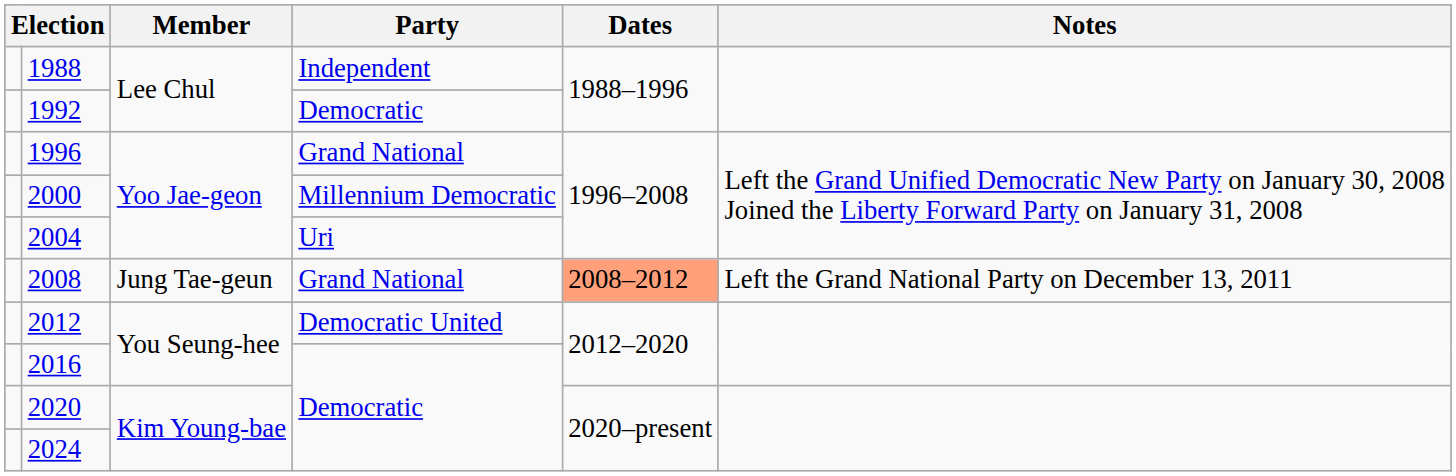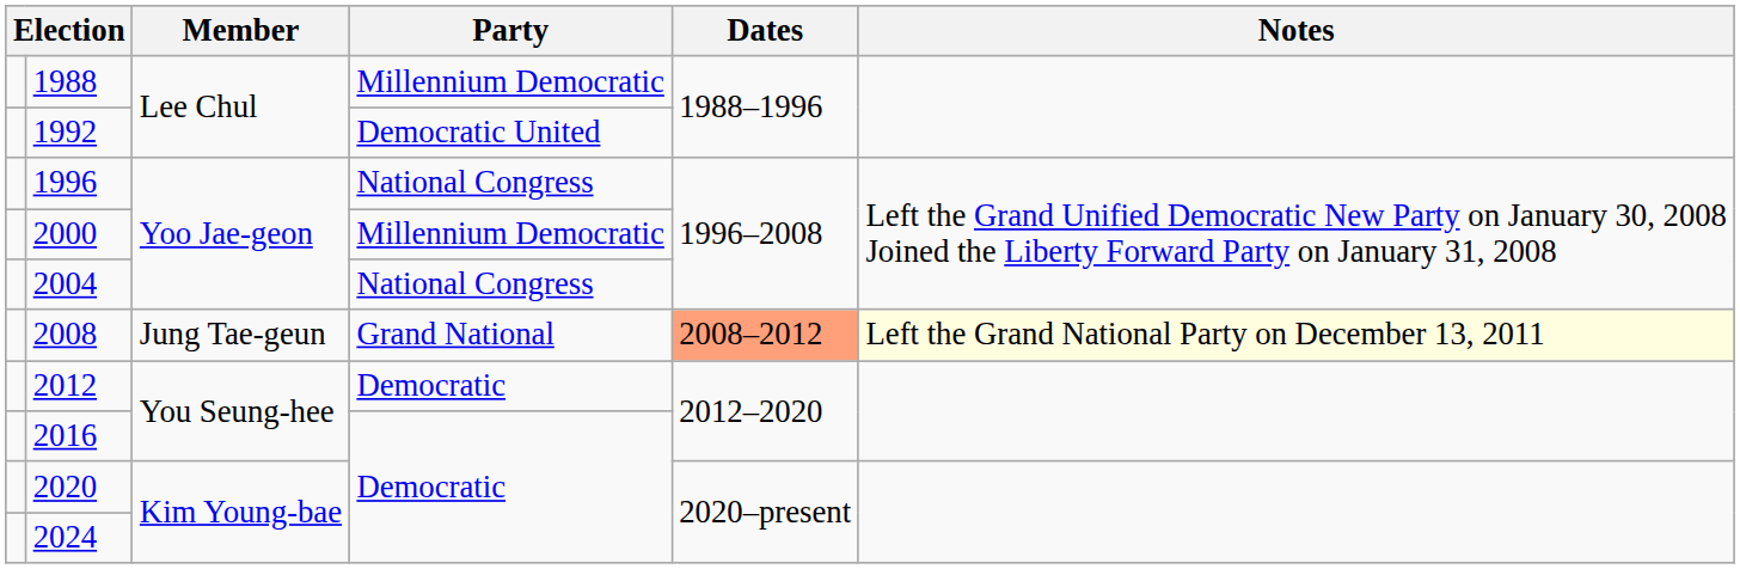1988 | Party: Independent -> Millennium Democratic
1992 | Party: Democratic -> Democratic United
1996 | Party: Grand National -> National Congress
2004 | Party: Uri -> National Congress
2008 | Notes: no background -> lightyellow background
2012 | Party: Democratic United -> Democratic
